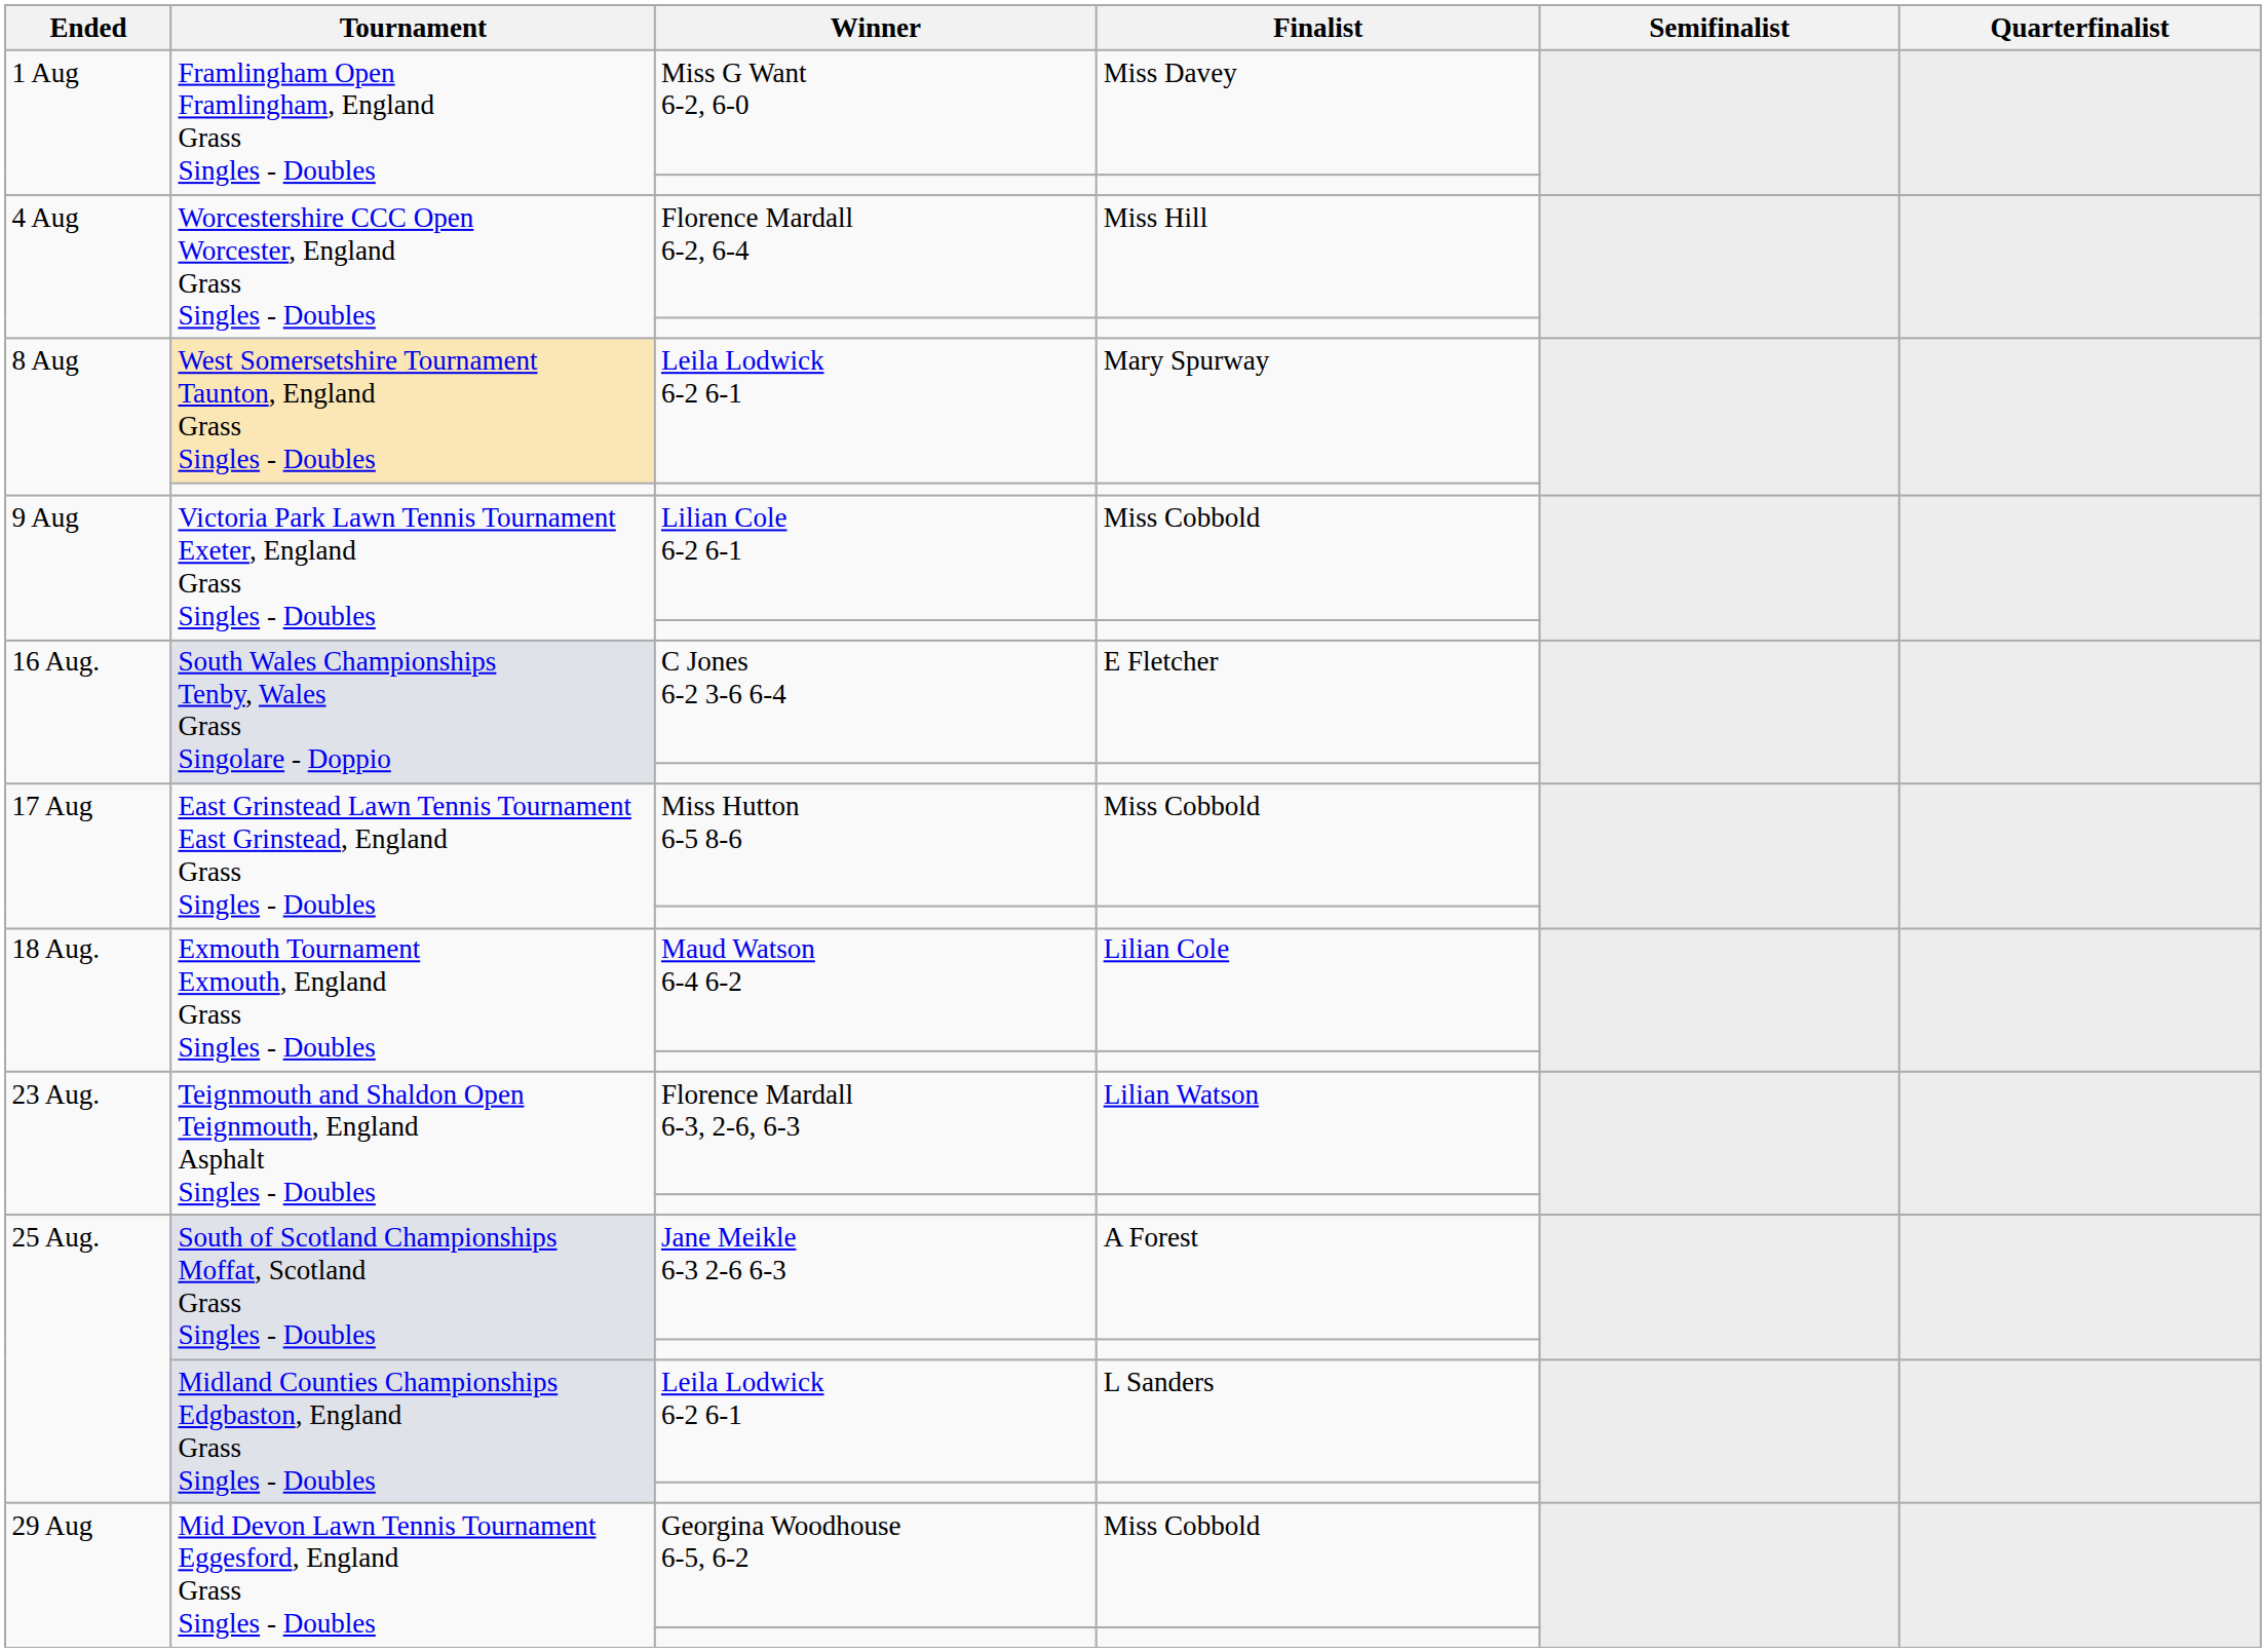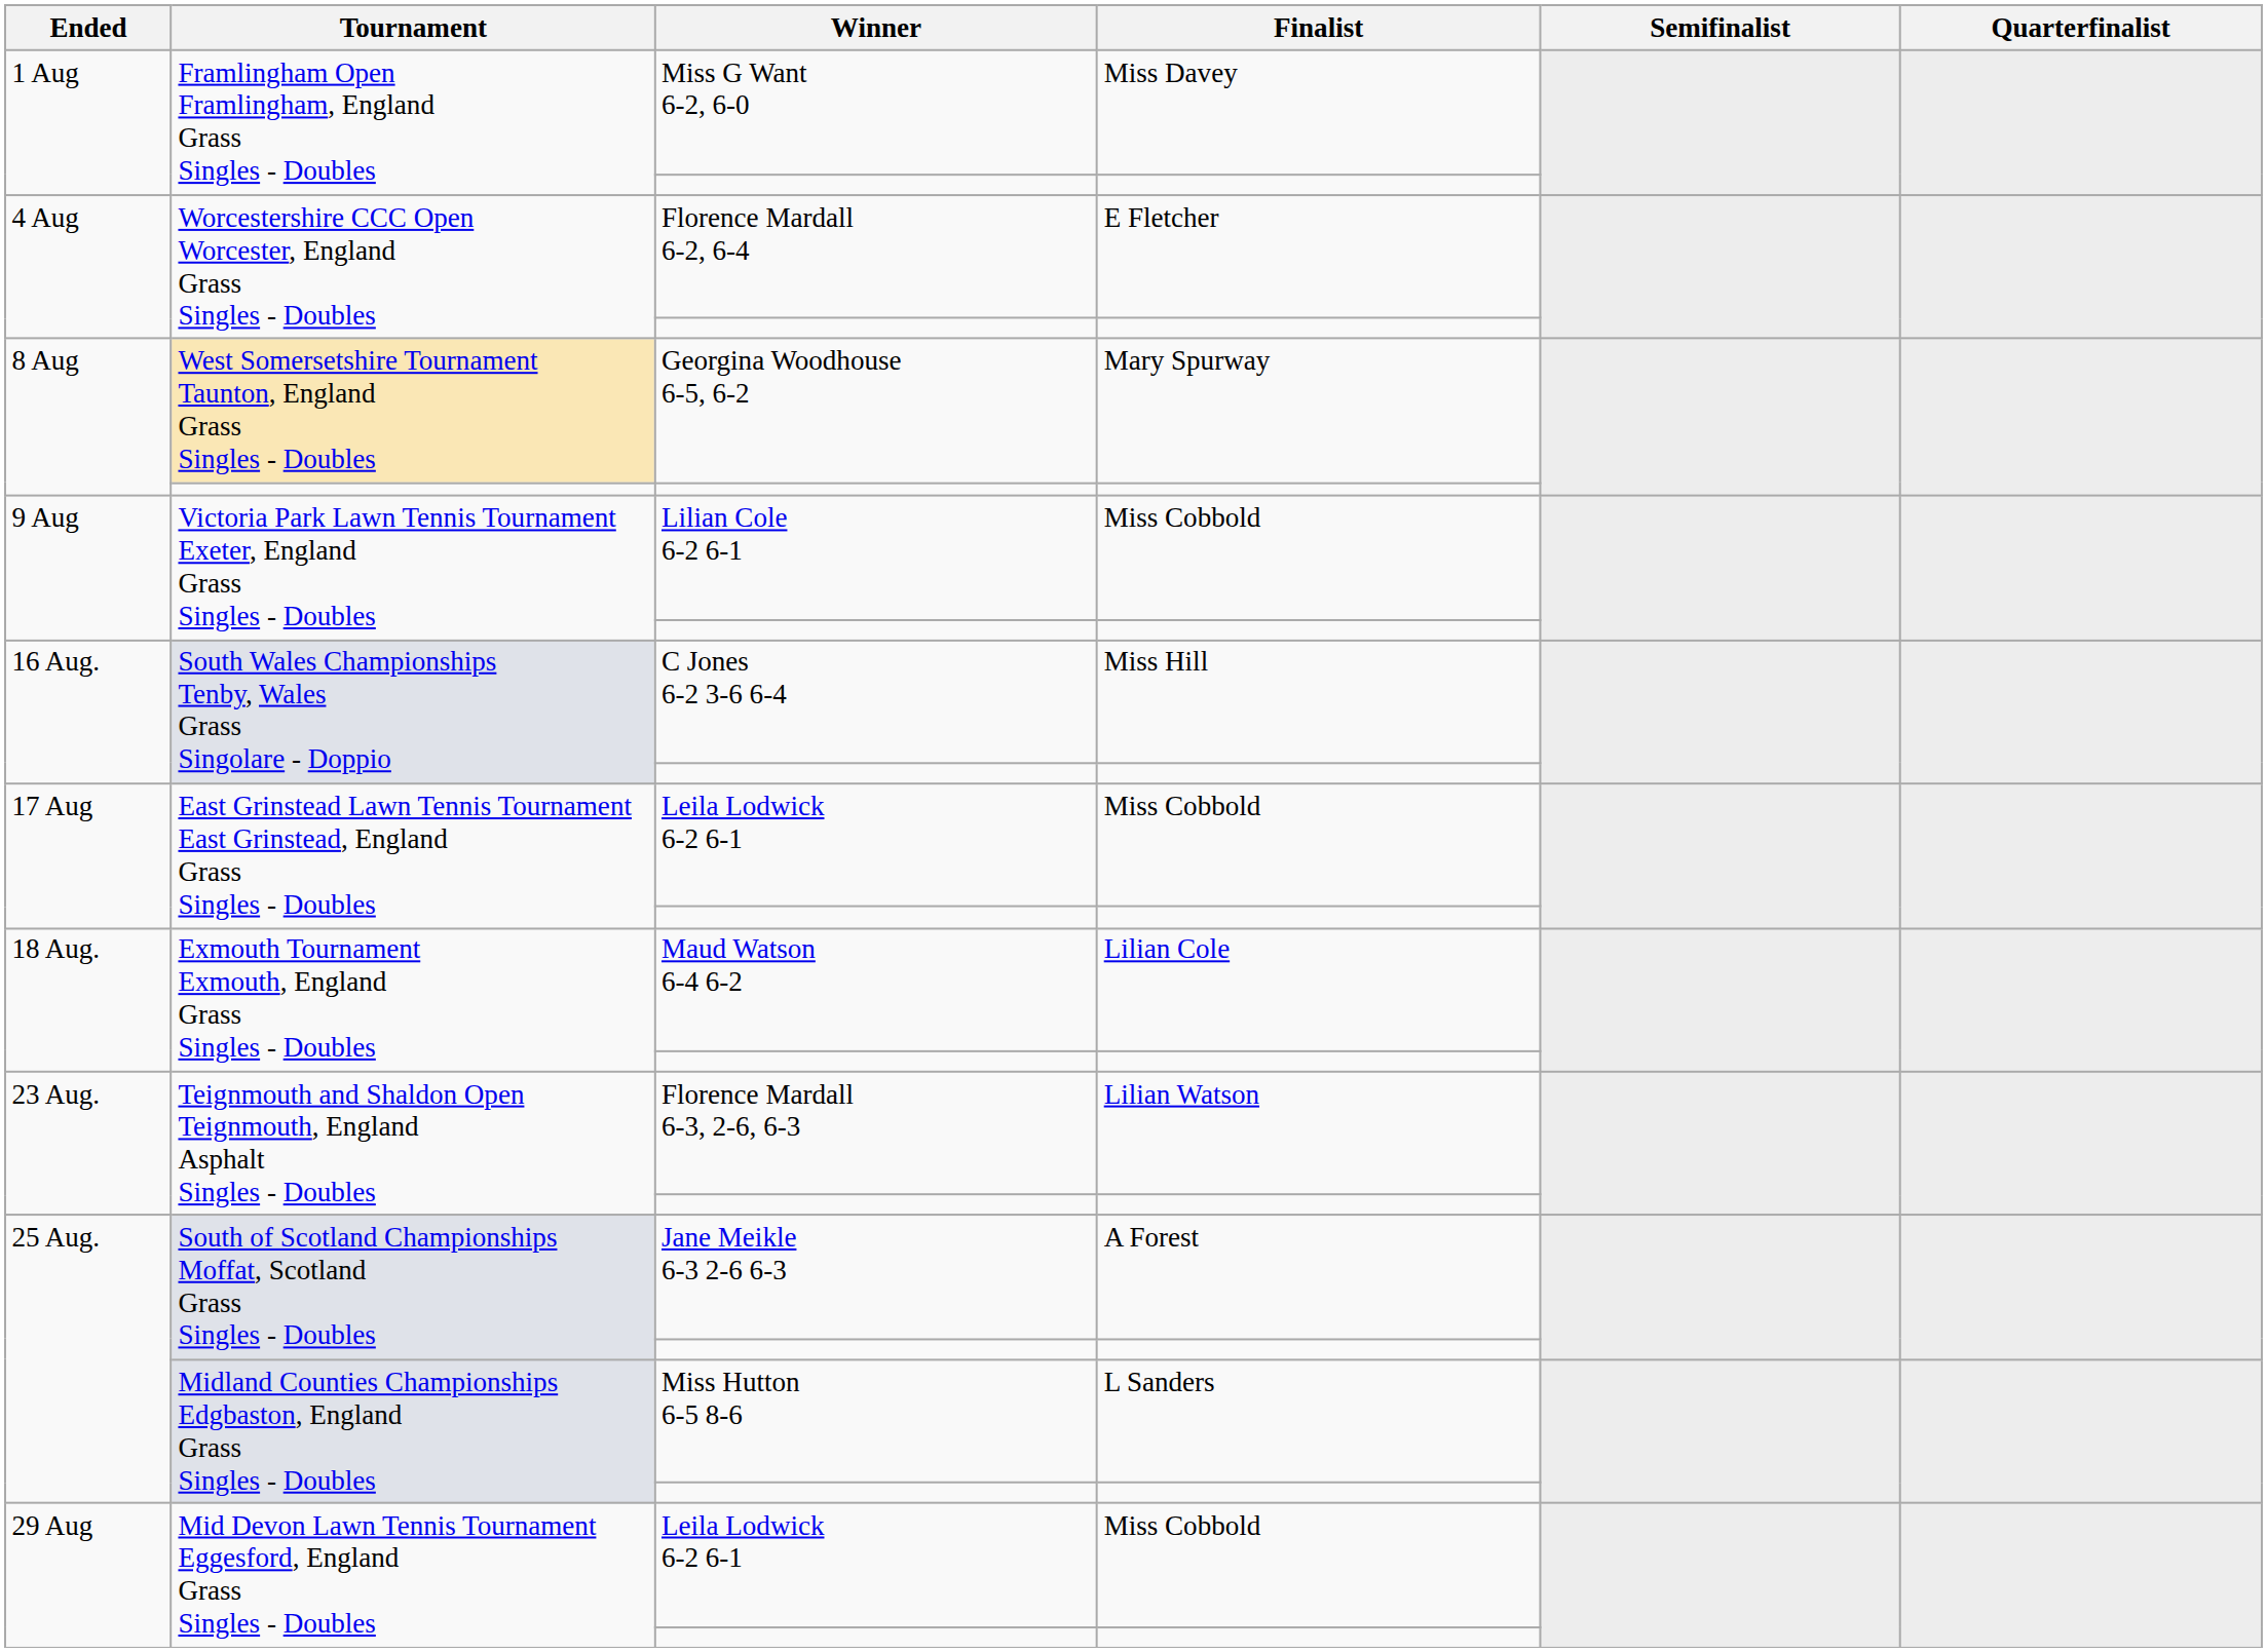row 4 | Finalist: Miss Hill -> E Fletcher
row 6 | Winner: Leila Lodwick 6-2 6-1 -> Georgina Woodhouse 6-5, 6-2
row 10 | Finalist: E Fletcher -> Miss Hill
row 12 | Winner: Miss Hutton 6-5 8-6 -> Leila Lodwick 6-2 6-1
row 20 | Winner: Leila Lodwick 6-2 6-1 -> Miss Hutton 6-5 8-6
row 22 | Winner: Georgina Woodhouse 6-5, 6-2 -> Leila Lodwick 6-2 6-1
